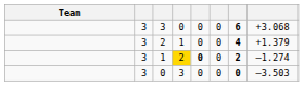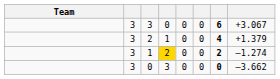row 2 | column 8: +3.068 -> +3.067
row 4 | column 5: bold -> normal
row 5 | column 8: –3.503 -> –3.662
